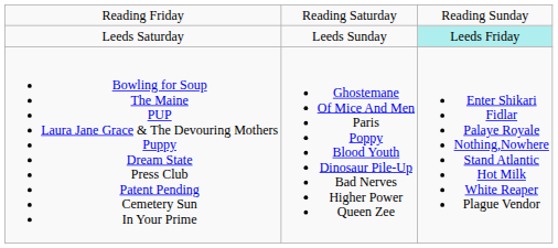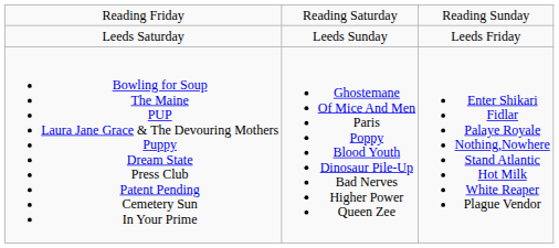Leeds Saturday | column 3: paleturquoise background -> no background
